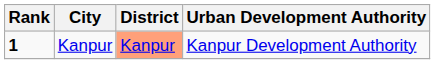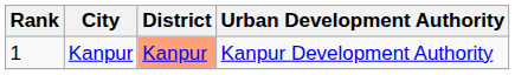row 2 | Rank: bold -> normal
